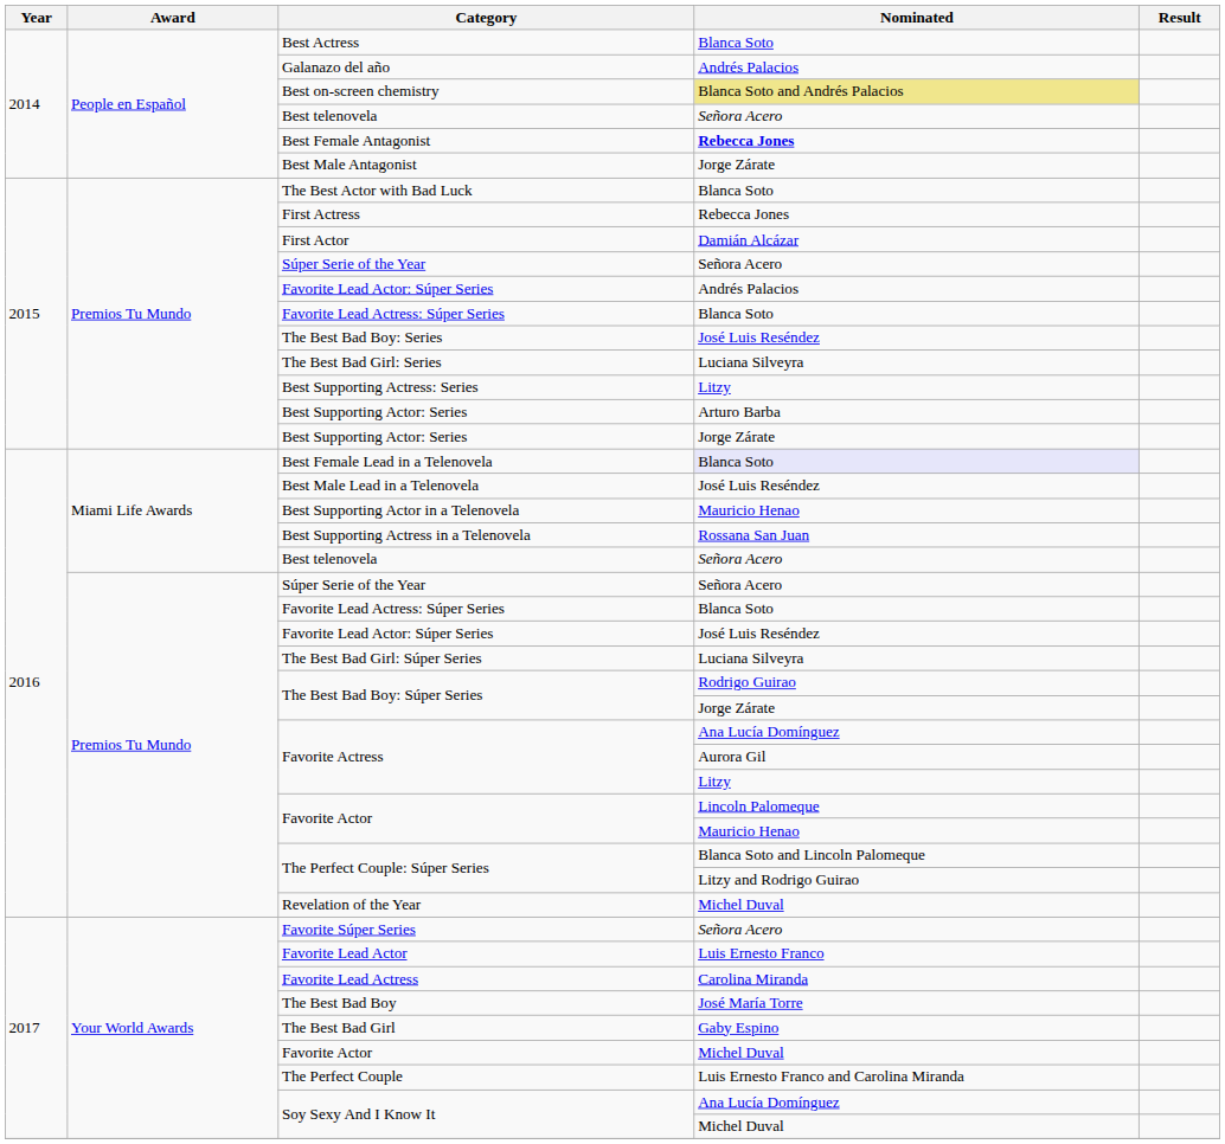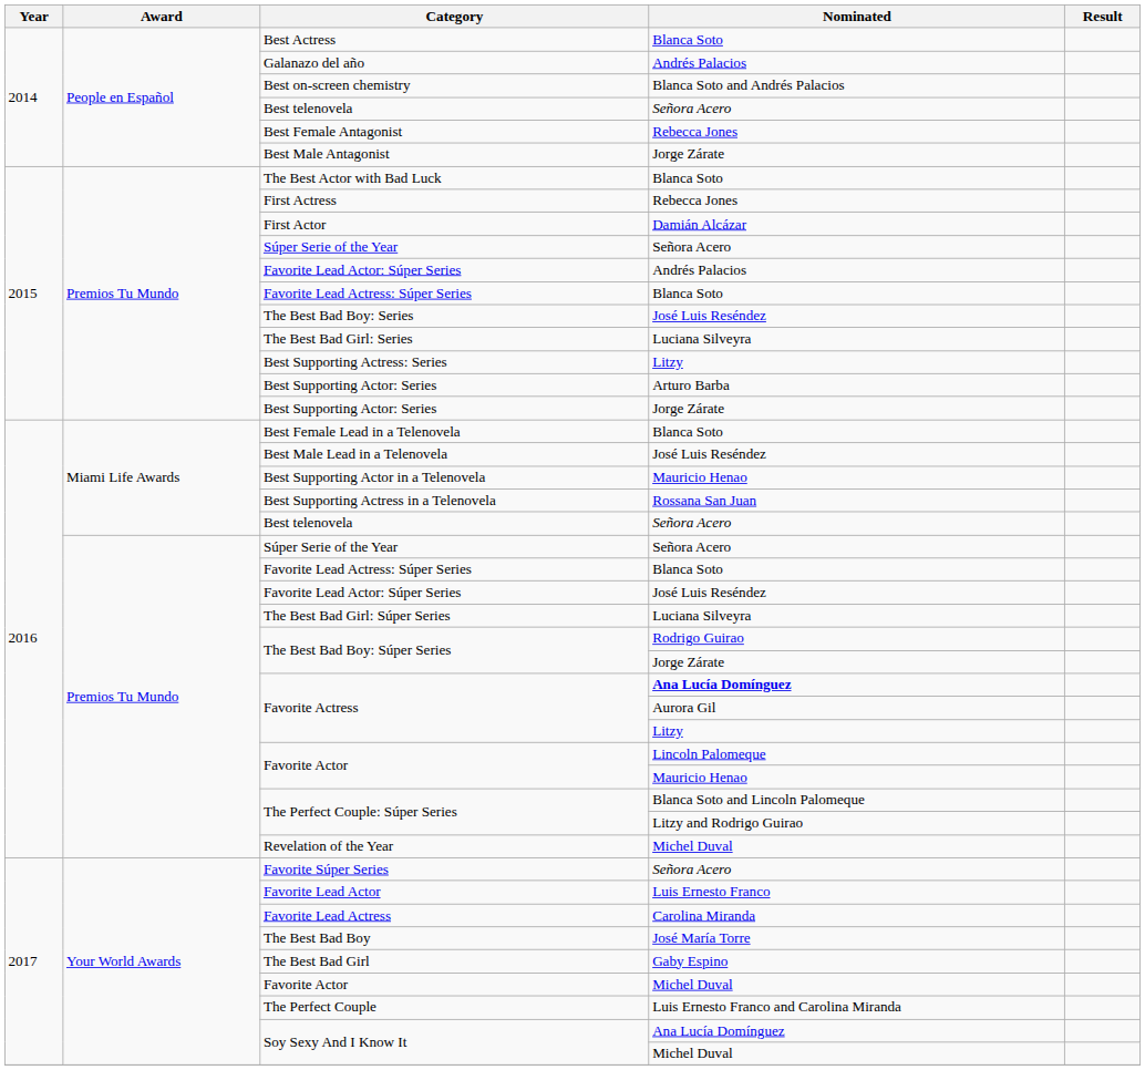Best on-screen chemistry | Nominated: khaki background -> no background
Best Female Antagonist | Nominated: bold -> normal
Best Female Lead in a Telenovela | Nominated: lavender background -> no background
Favorite Actress / Ana Lucía Domínguez | Nominated: normal -> bold
